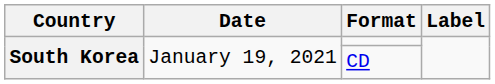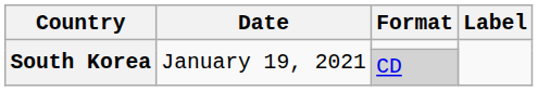CD | Format: no background -> lightgrey background
